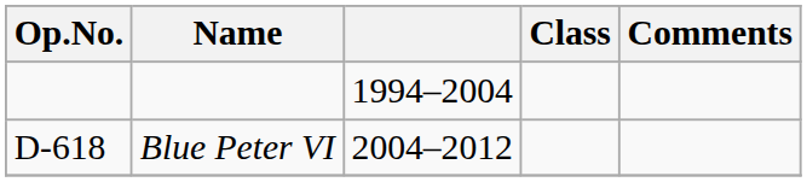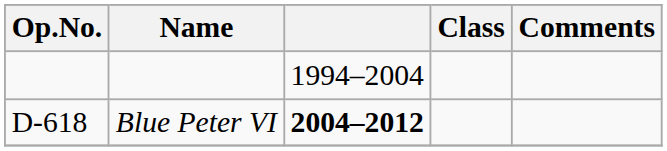Blue Peter VI | column 3: normal -> bold
